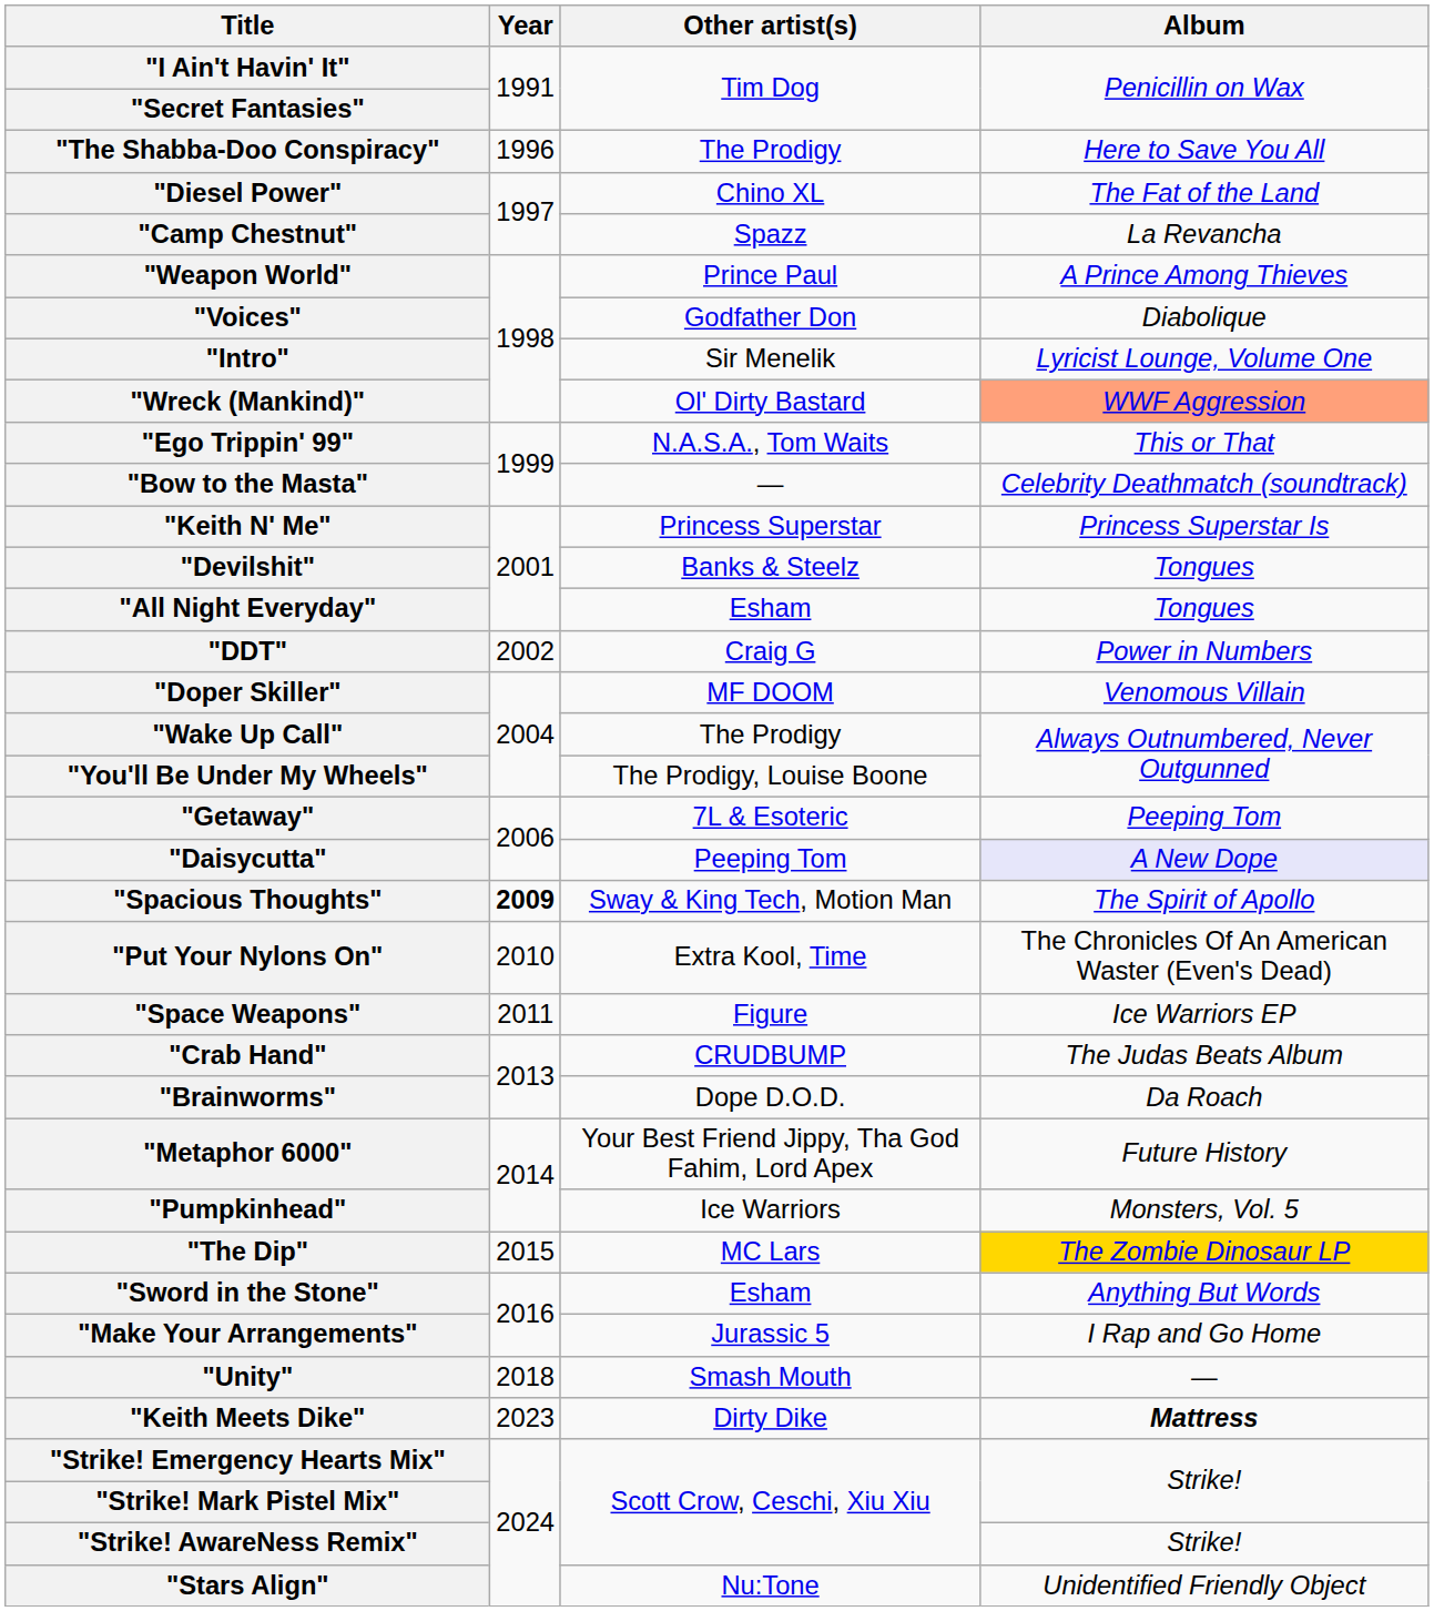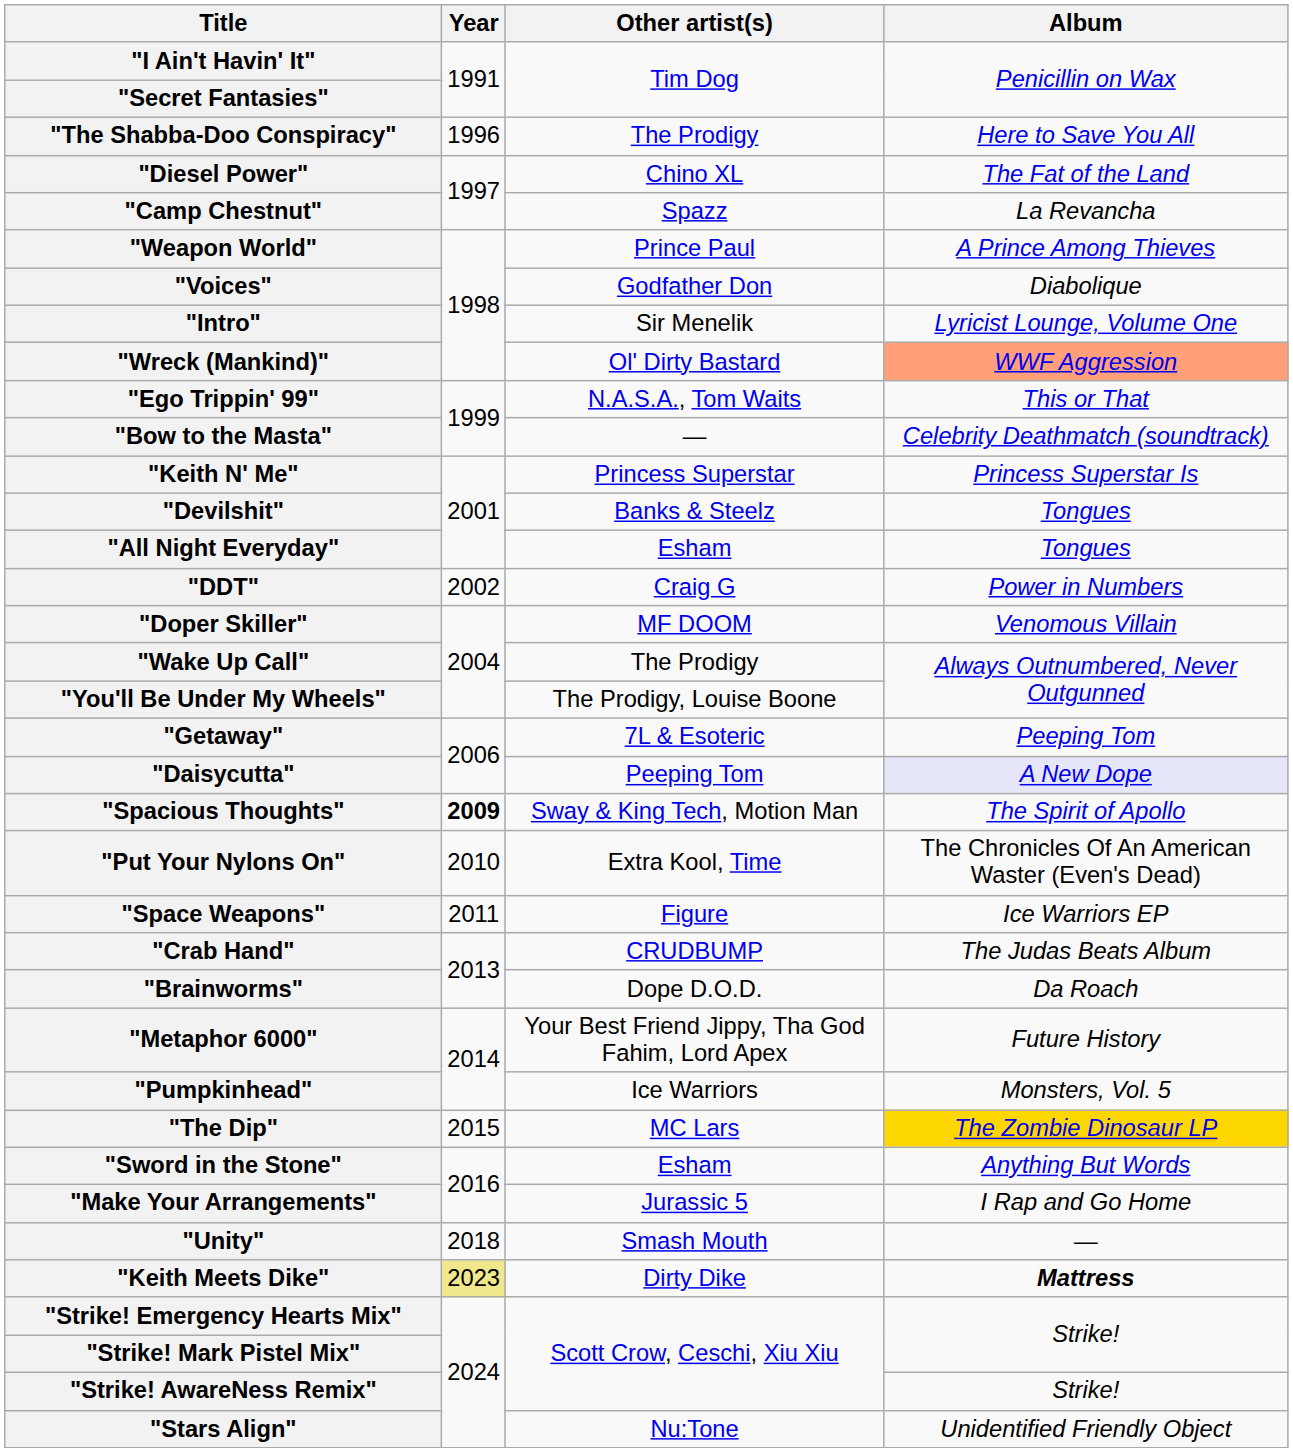"Keith Meets Dike" | Year: no background -> khaki background
